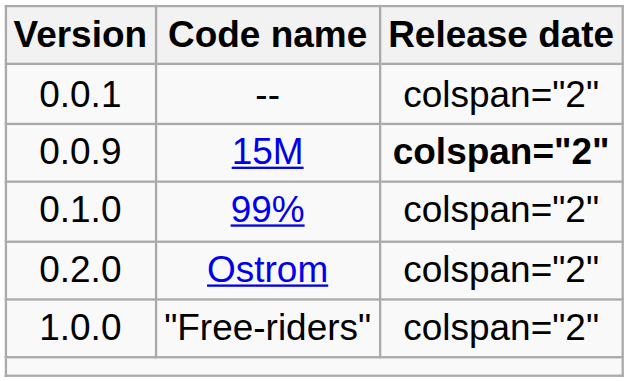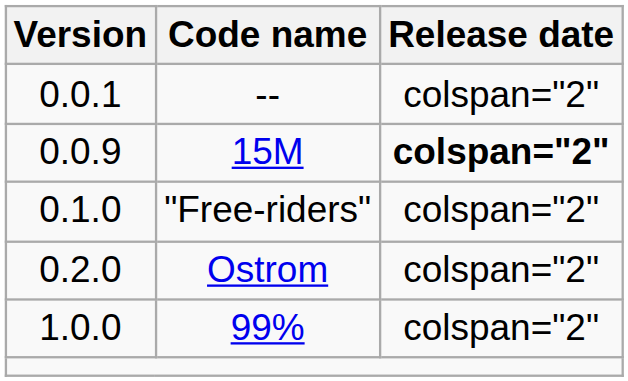0.1.0 | Code name: 99% -> "Free-riders"
1.0.0 | Code name: "Free-riders" -> 99%
